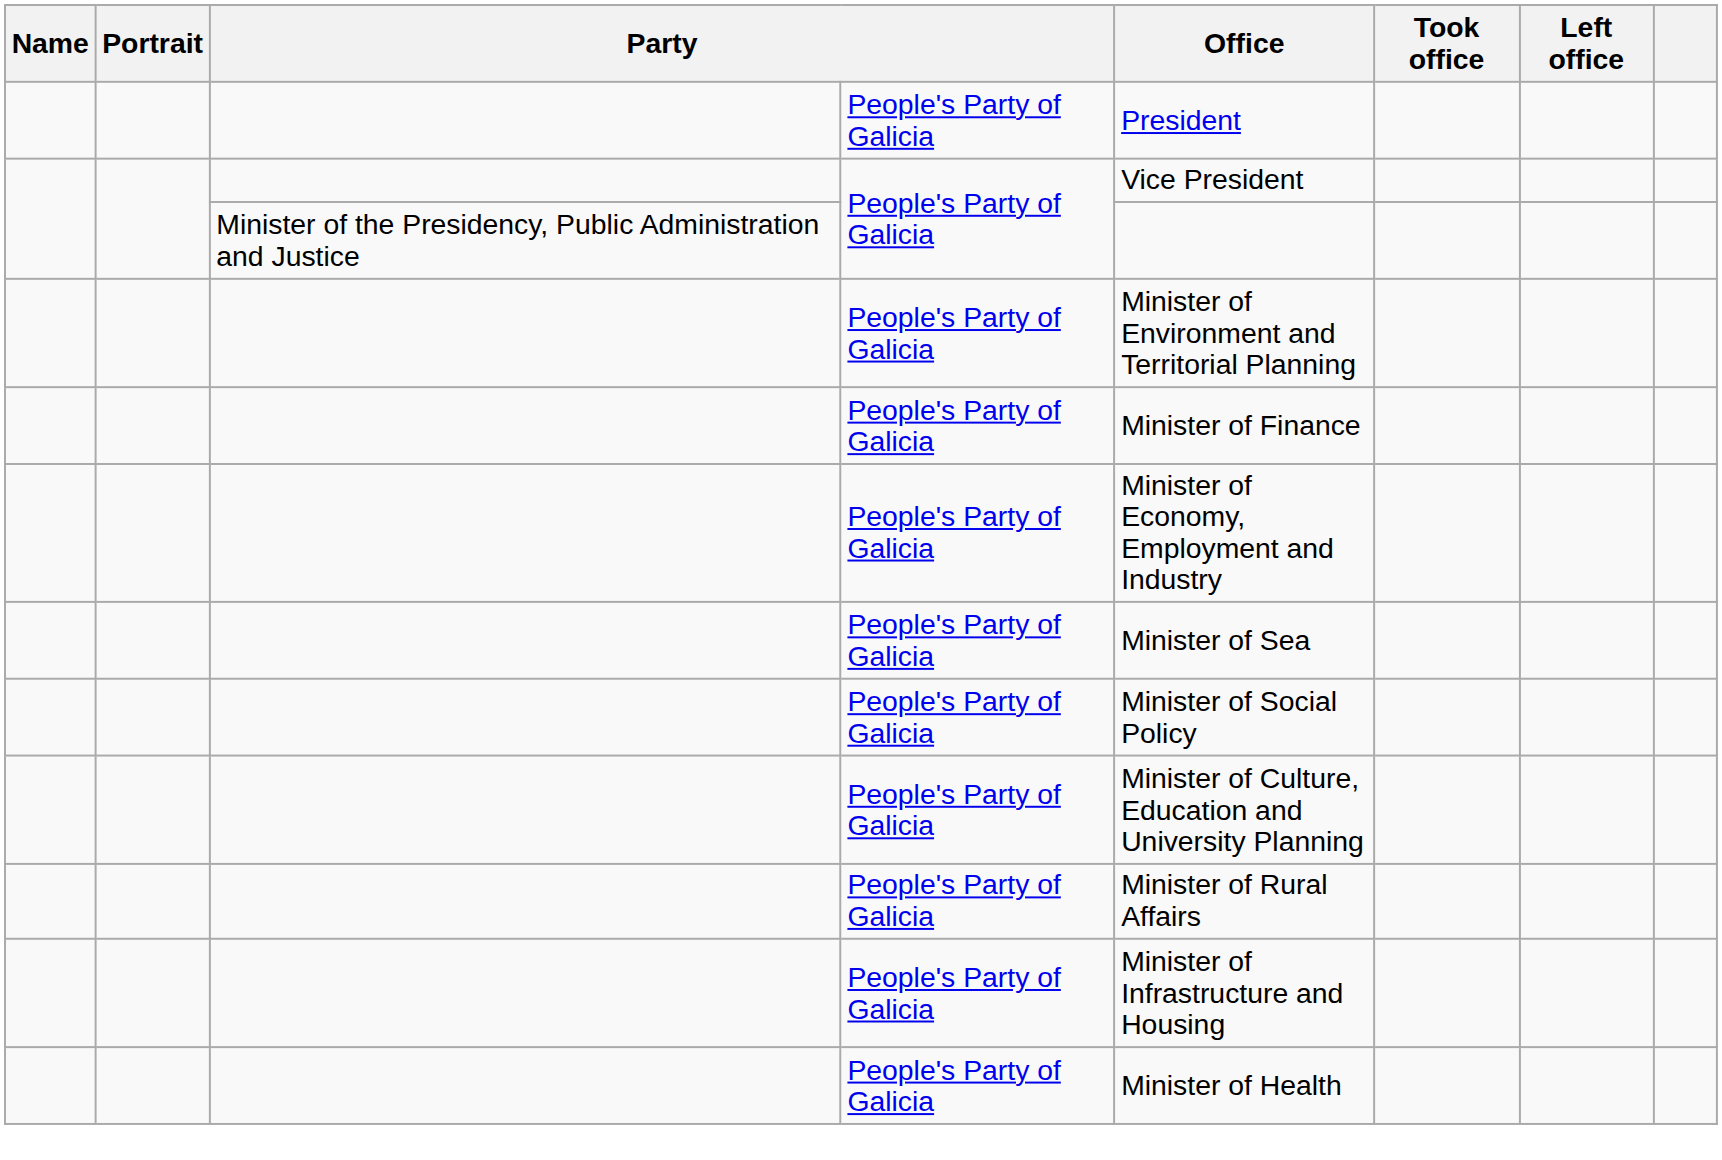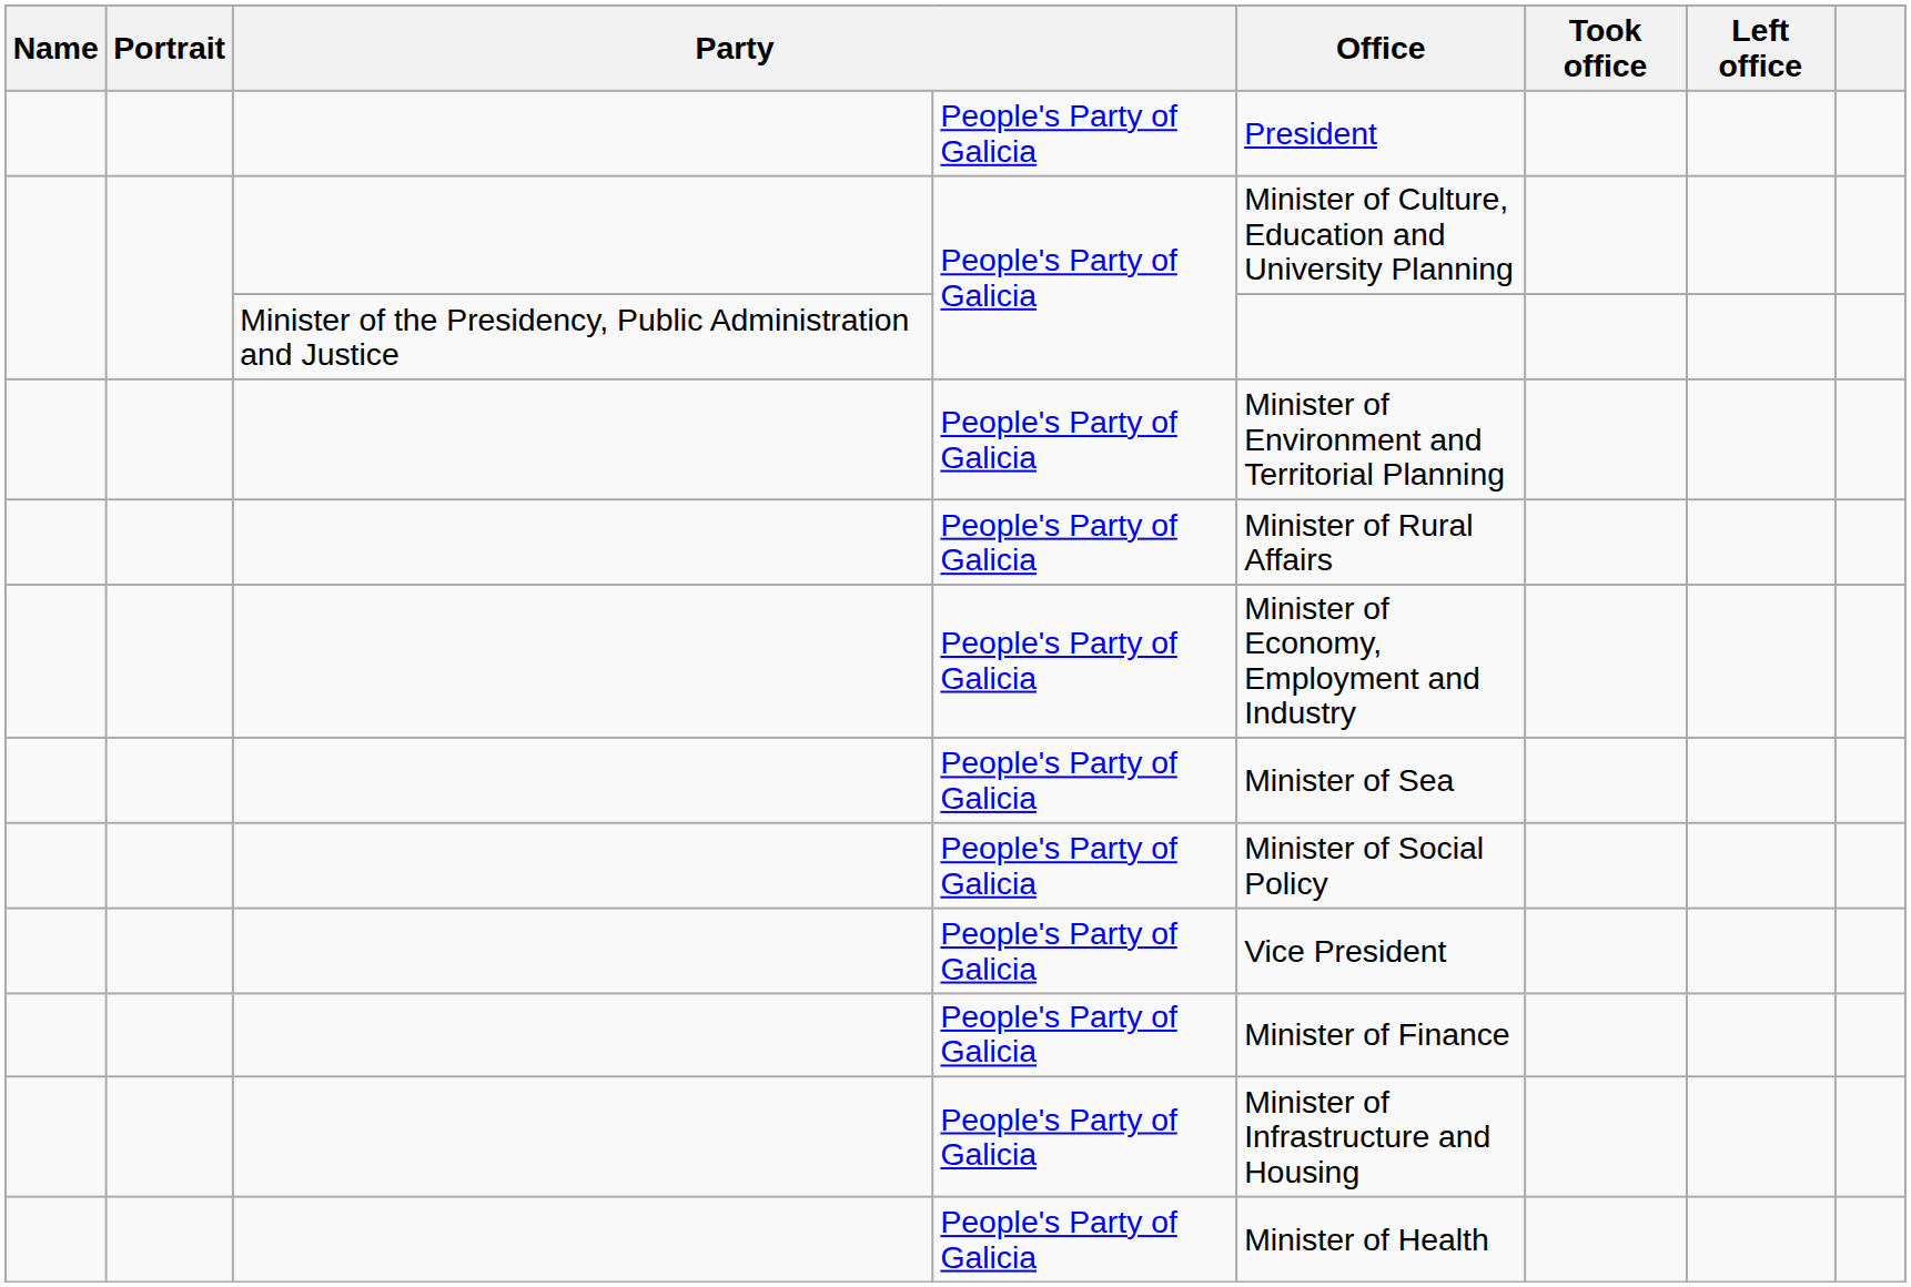row 3 | Office: Vice President -> Minister of Culture, Education and University Planning
row 6 | Office: Minister of Finance -> Minister of Rural Affairs
row 10 | Office: Minister of Culture, Education and University Planning -> Vice President
row 11 | Office: Minister of Rural Affairs -> Minister of Finance
